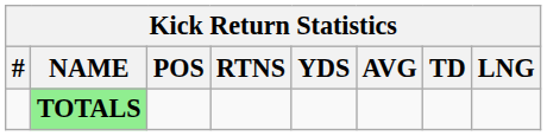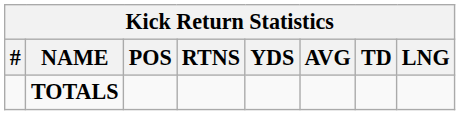row 3 | NAME: lightgreen background -> no background
